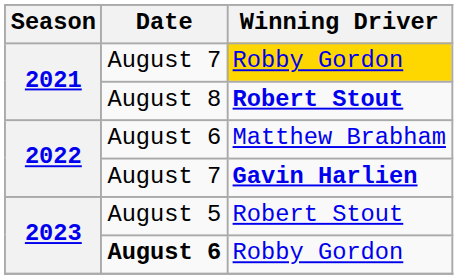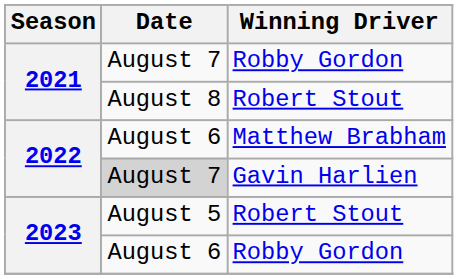August 7 / Robby Gordon | Winning Driver: gold background -> no background
August 8 | Winning Driver: bold -> normal
August 7 / Gavin Harlien | Date: no background -> lightgrey background
August 7 / Gavin Harlien | Winning Driver: bold -> normal
August 6 / Robby Gordon | Date: bold -> normal
